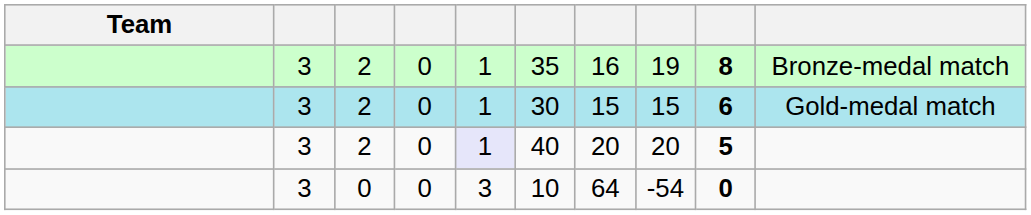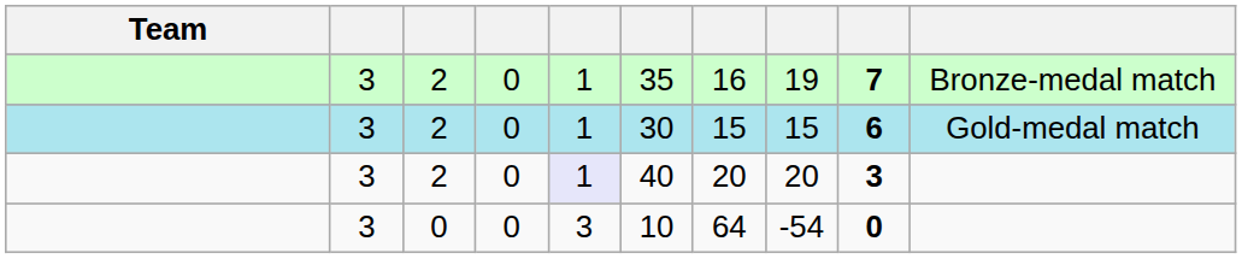row 2 | column 9: 8 -> 7
row 4 | column 9: 5 -> 3
